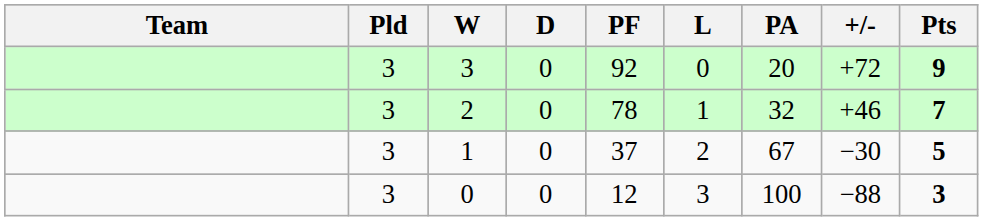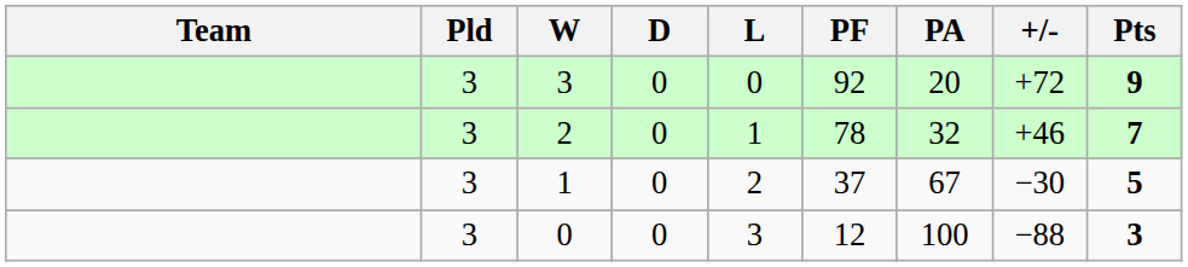columns swapped: L <-> PF
